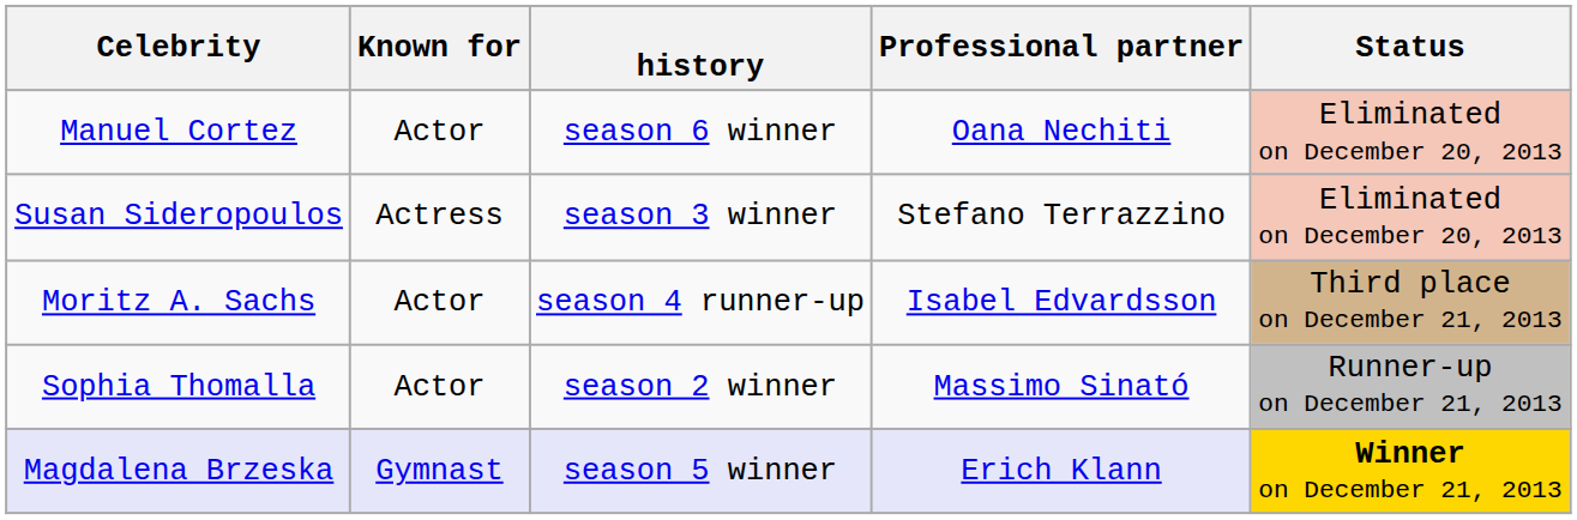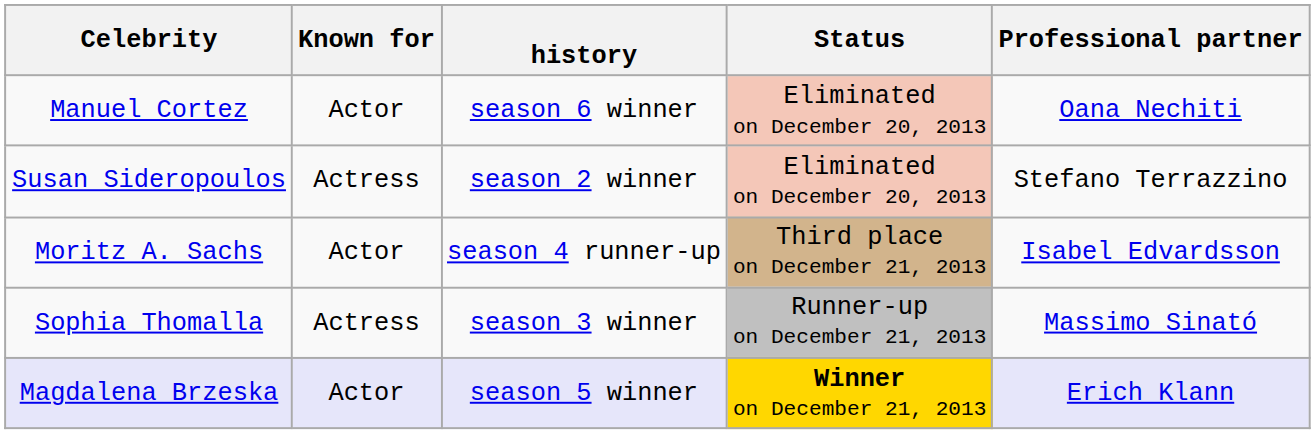columns swapped: Professional partner <-> Status
Susan Sideropoulos | history: season 3 winner -> season 2 winner
Sophia Thomalla | Known for: Actor -> Actress
Sophia Thomalla | history: season 2 winner -> season 3 winner
Magdalena Brzeska | Known for: Gymnast -> Actor
